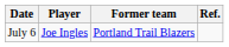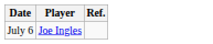- column: Former team | Portland Trail Blazers
